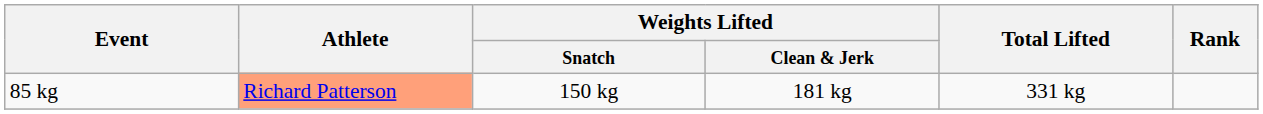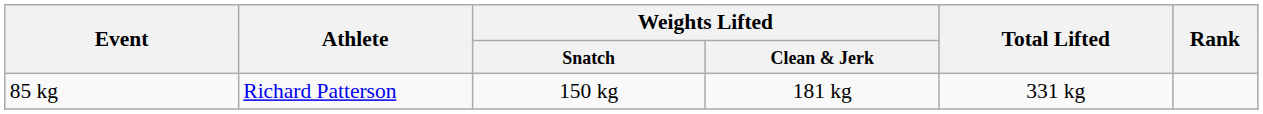85 kg | Athlete: lightsalmon background -> no background
